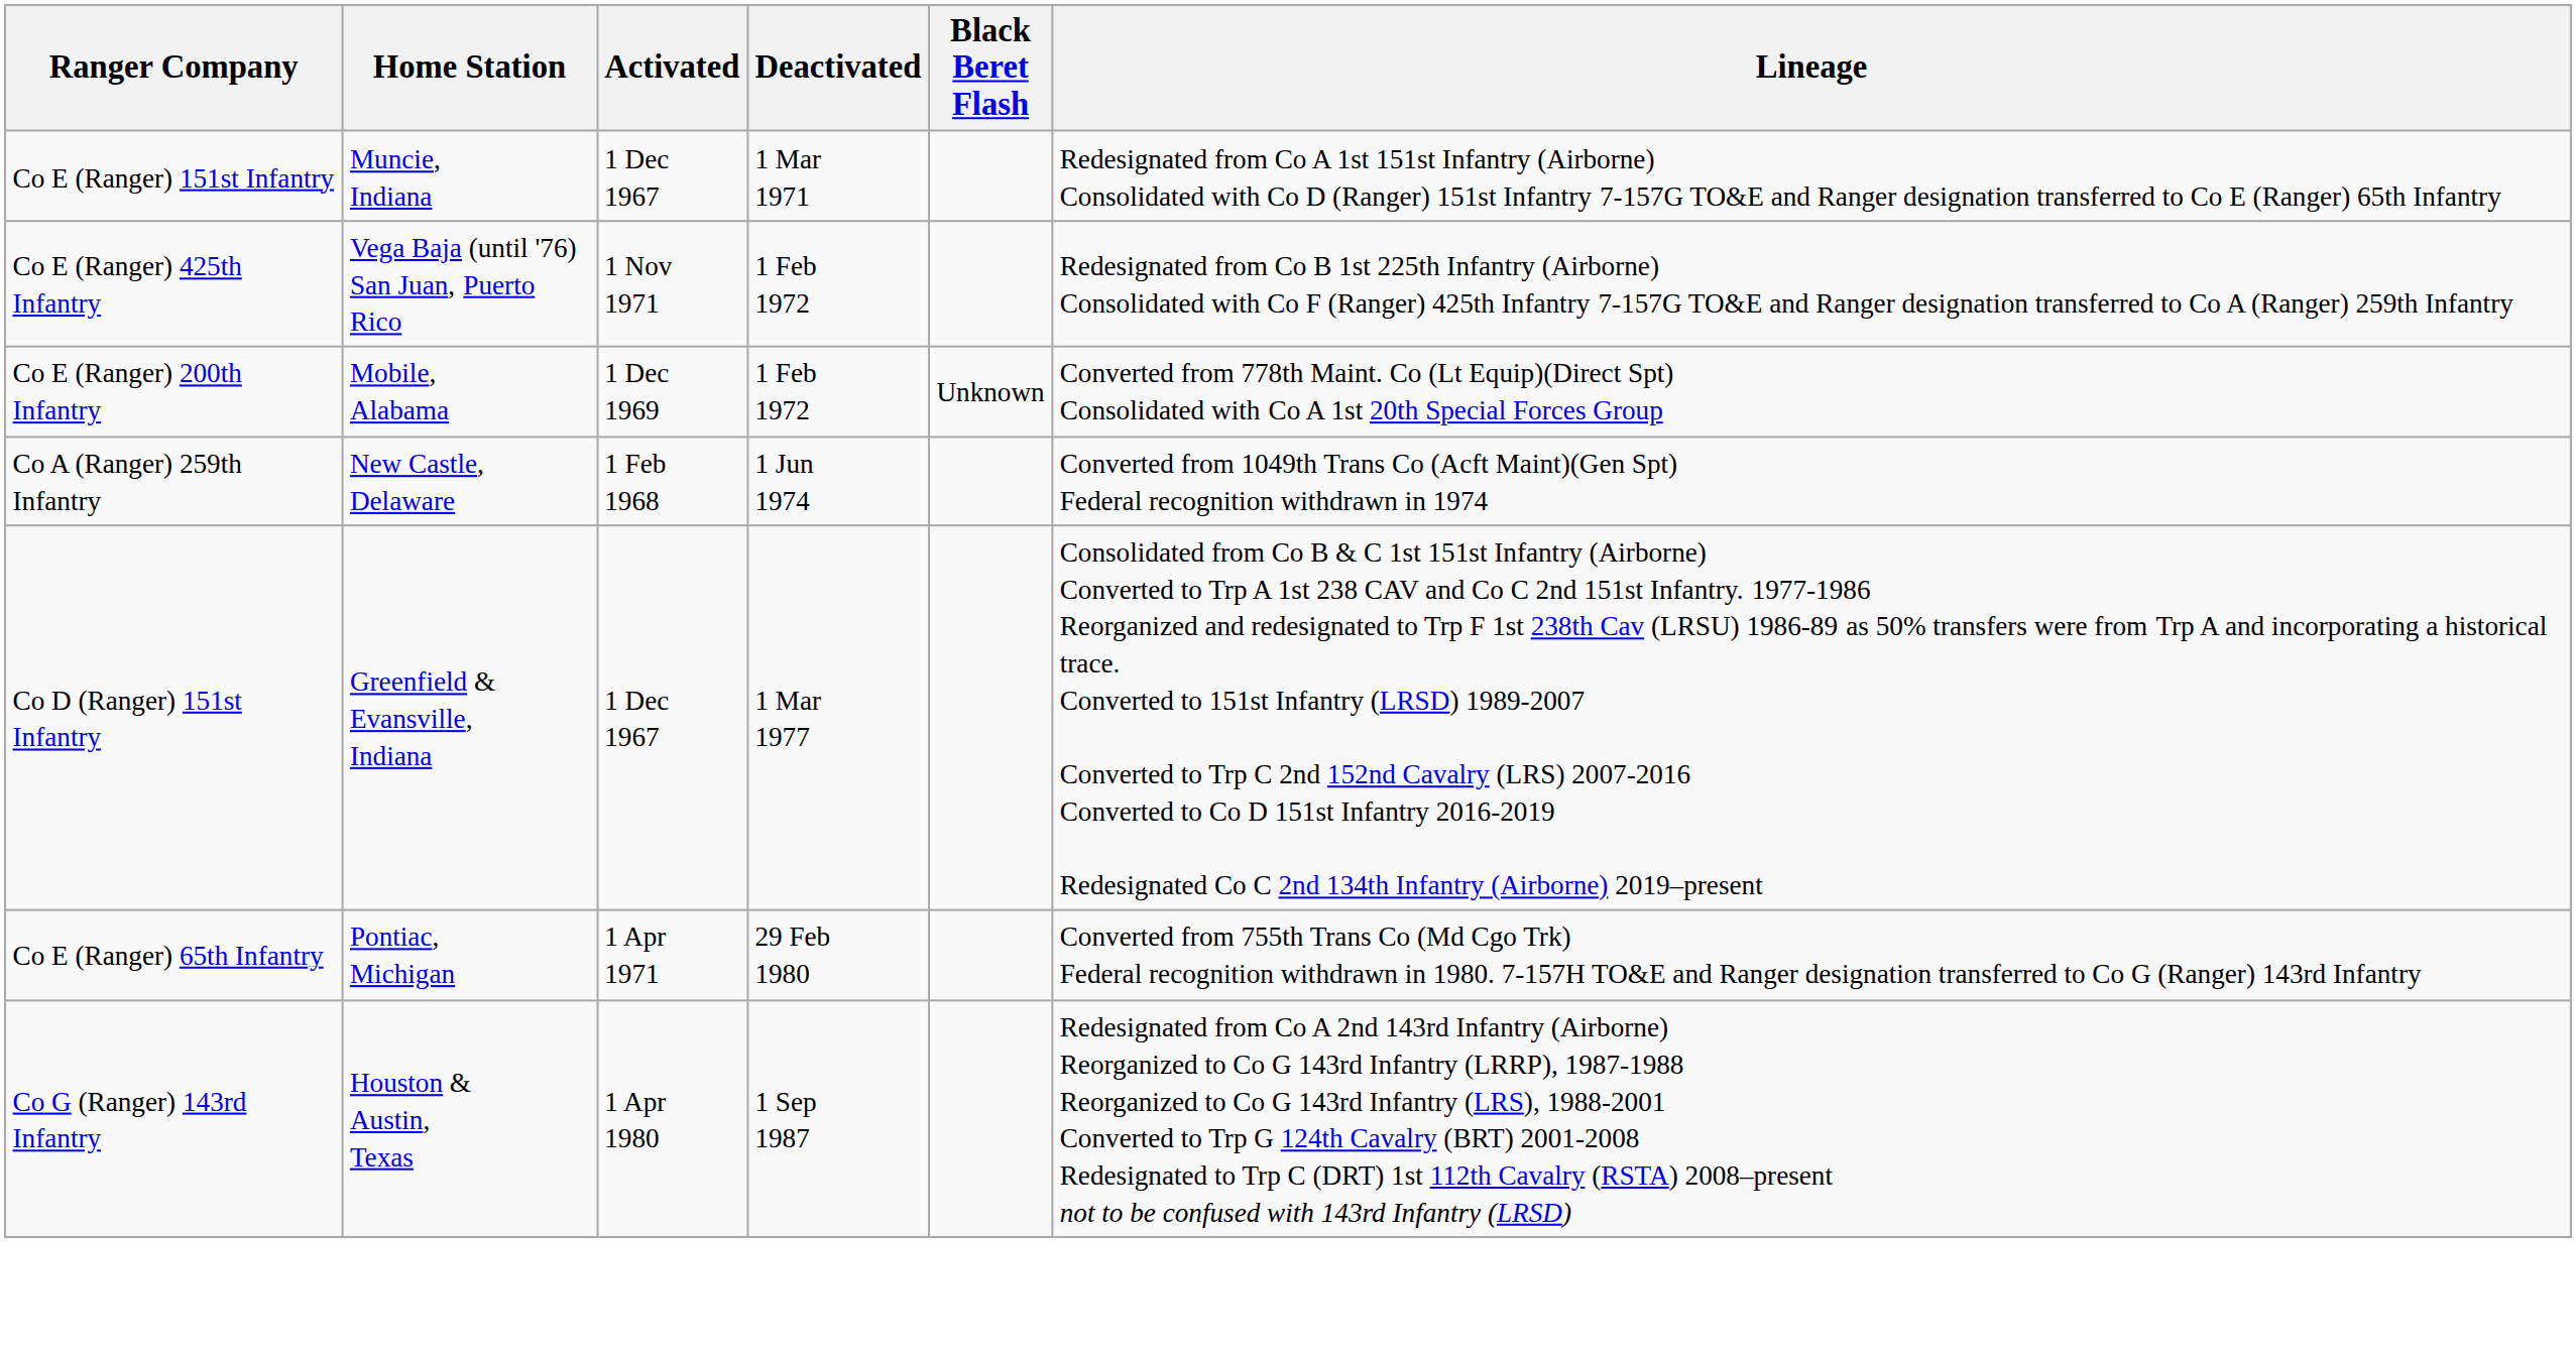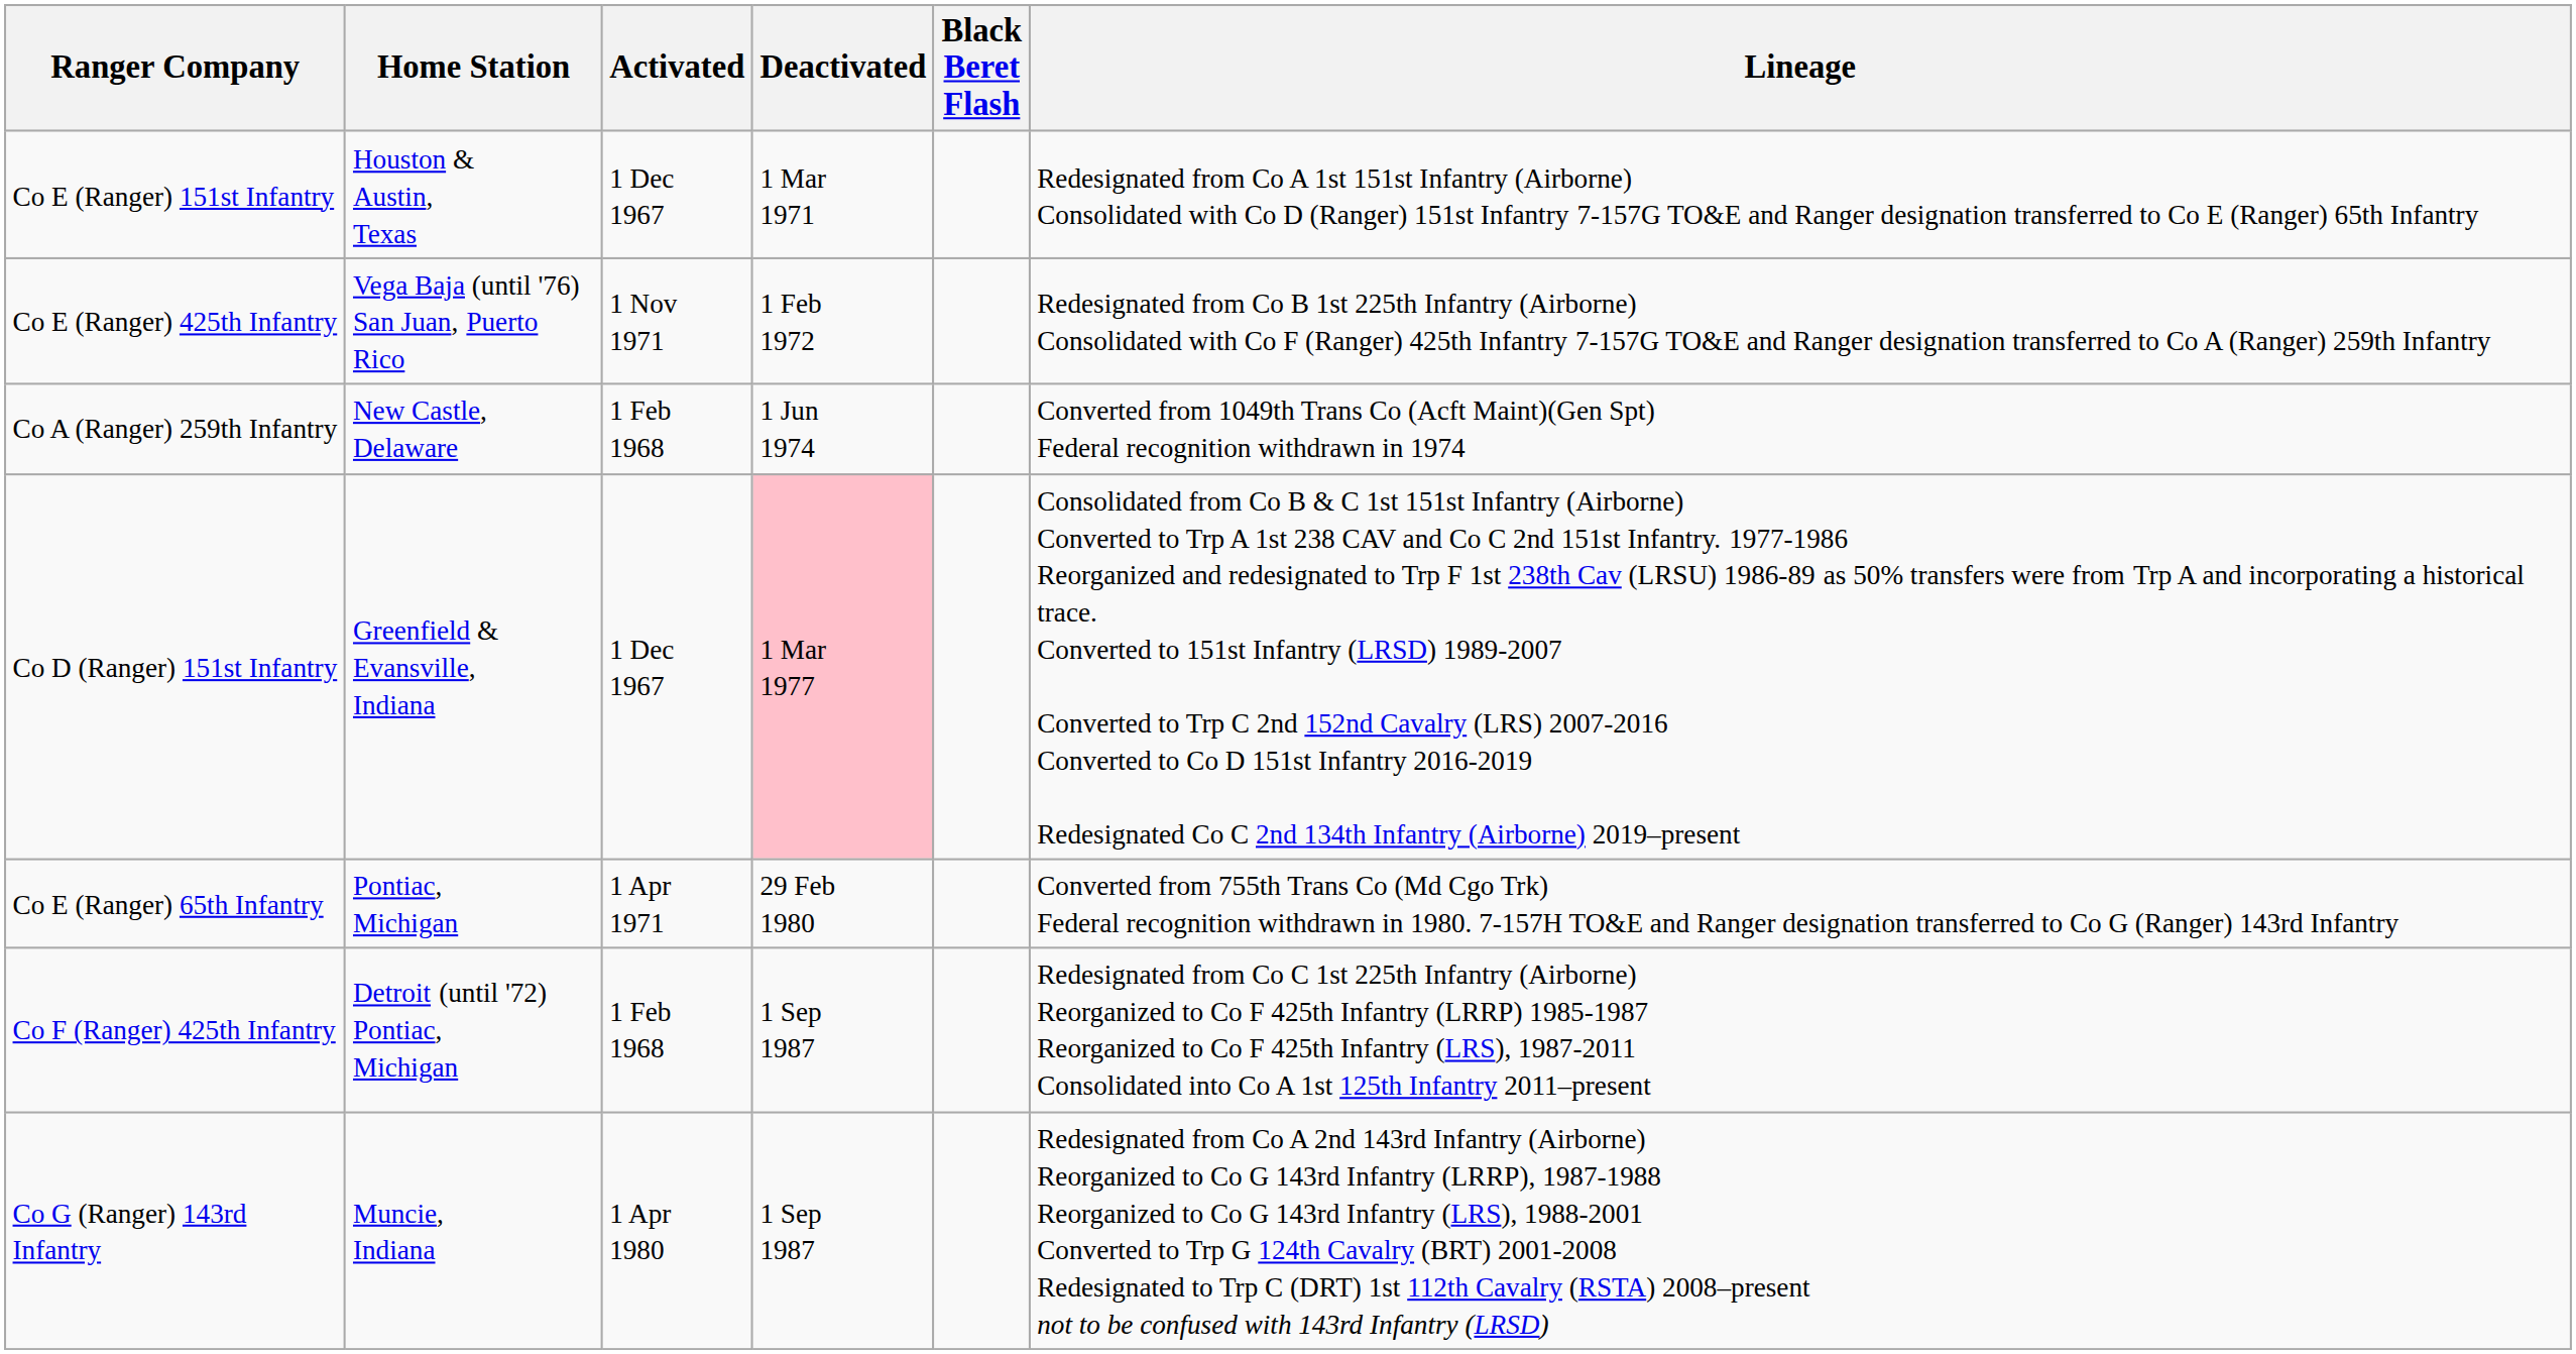Co E (Ranger) 151st Infantry | Home Station: Muncie, Indiana -> Houston & Austin, Texas
- row: Co E (Ranger) 200th Infantry | Mobile, Alabama | 1 Dec 1969 | 1 Feb 1972 | Unknown | Converted from 778th Maint. Co (Lt Equip)(Direct Spt) Consolidated with Co A 1st 20th Special Forces Group
Co D (Ranger) 151st Infantry | Deactivated: no background -> pink background
+ row: Co F (Ranger) 425th Infantry | Detroit (until '72) Pontiac, Michigan | 1 Feb 1968 | 1 Sep 1987 | Redesignated from Co C 1st 225th Infantry (Airborne) Reorganized to Co F 425th Infantry (LRRP) 1985-1987 Reorganized to Co F 425th Infantry (LRS), 1987-2011 Consolidated into Co A 1st 125th Infantry 2011–present
Co G (Ranger) 143rd Infantry | Home Station: Houston & Austin, Texas -> Muncie, Indiana
